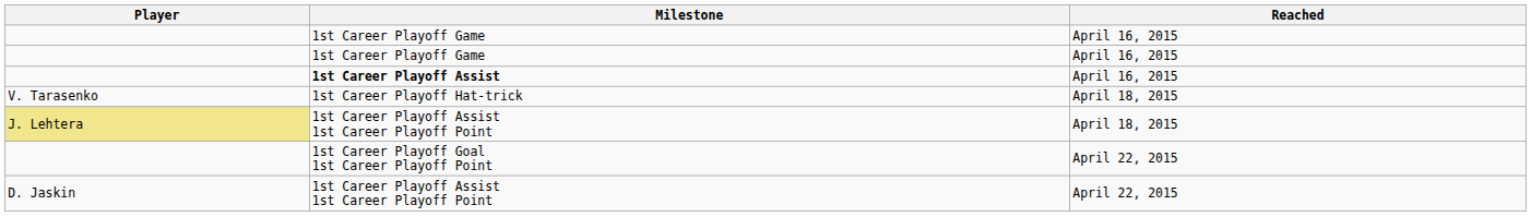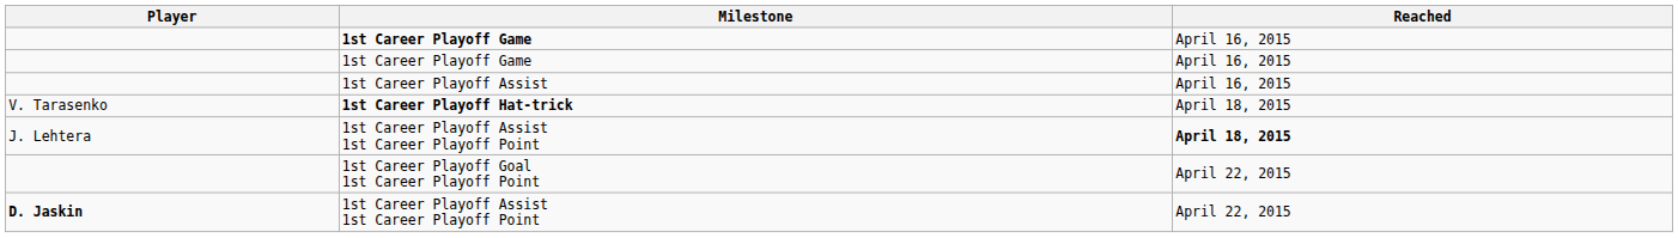row 2 | Milestone: normal -> bold
row 4 | Milestone: bold -> normal
row 5 | Milestone: normal -> bold
row 6 | Player: khaki background -> no background
row 6 | Reached: normal -> bold
row 8 | Player: normal -> bold
